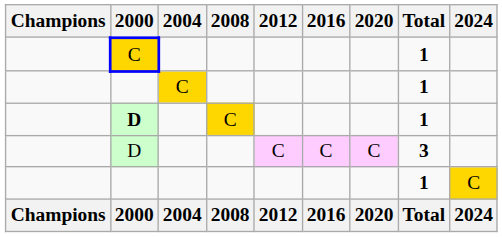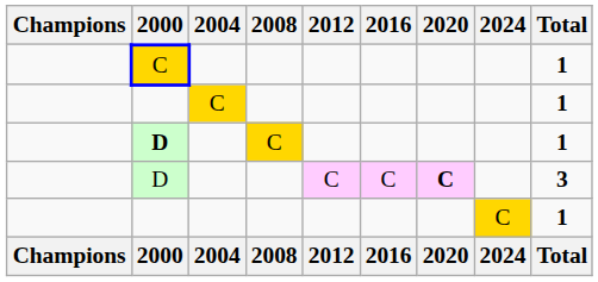columns swapped: 2024 <-> Total
row 5 | 2020: normal -> bold
